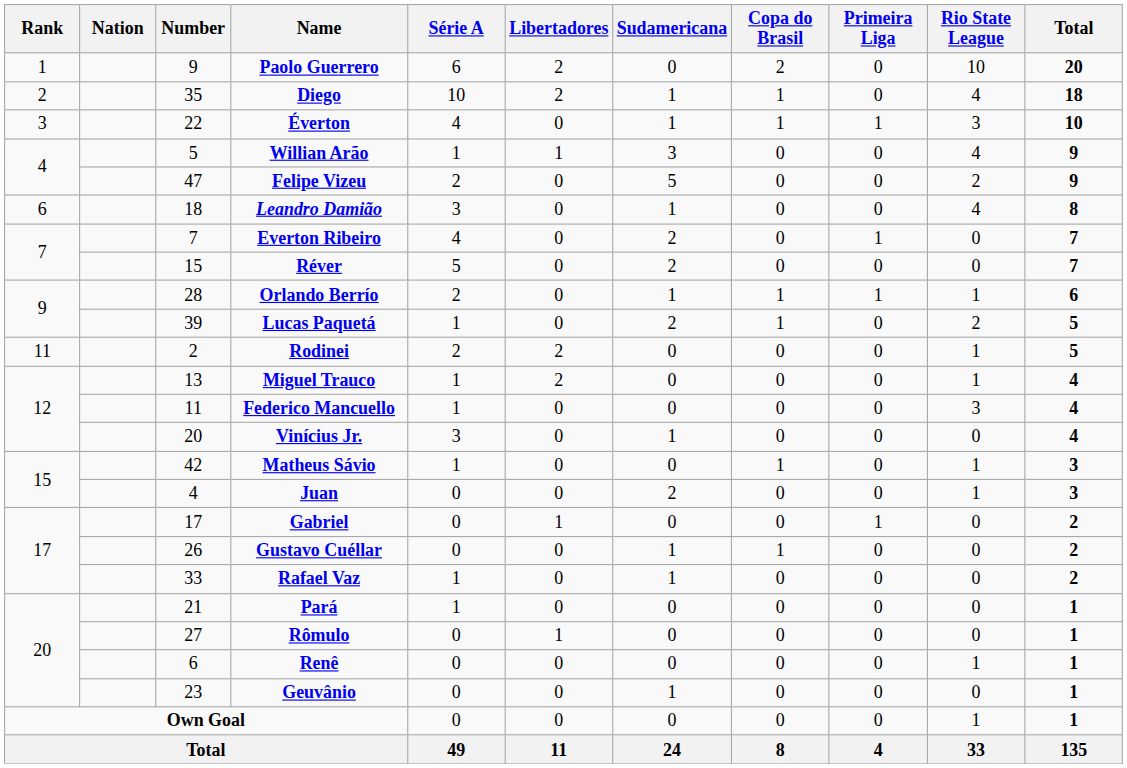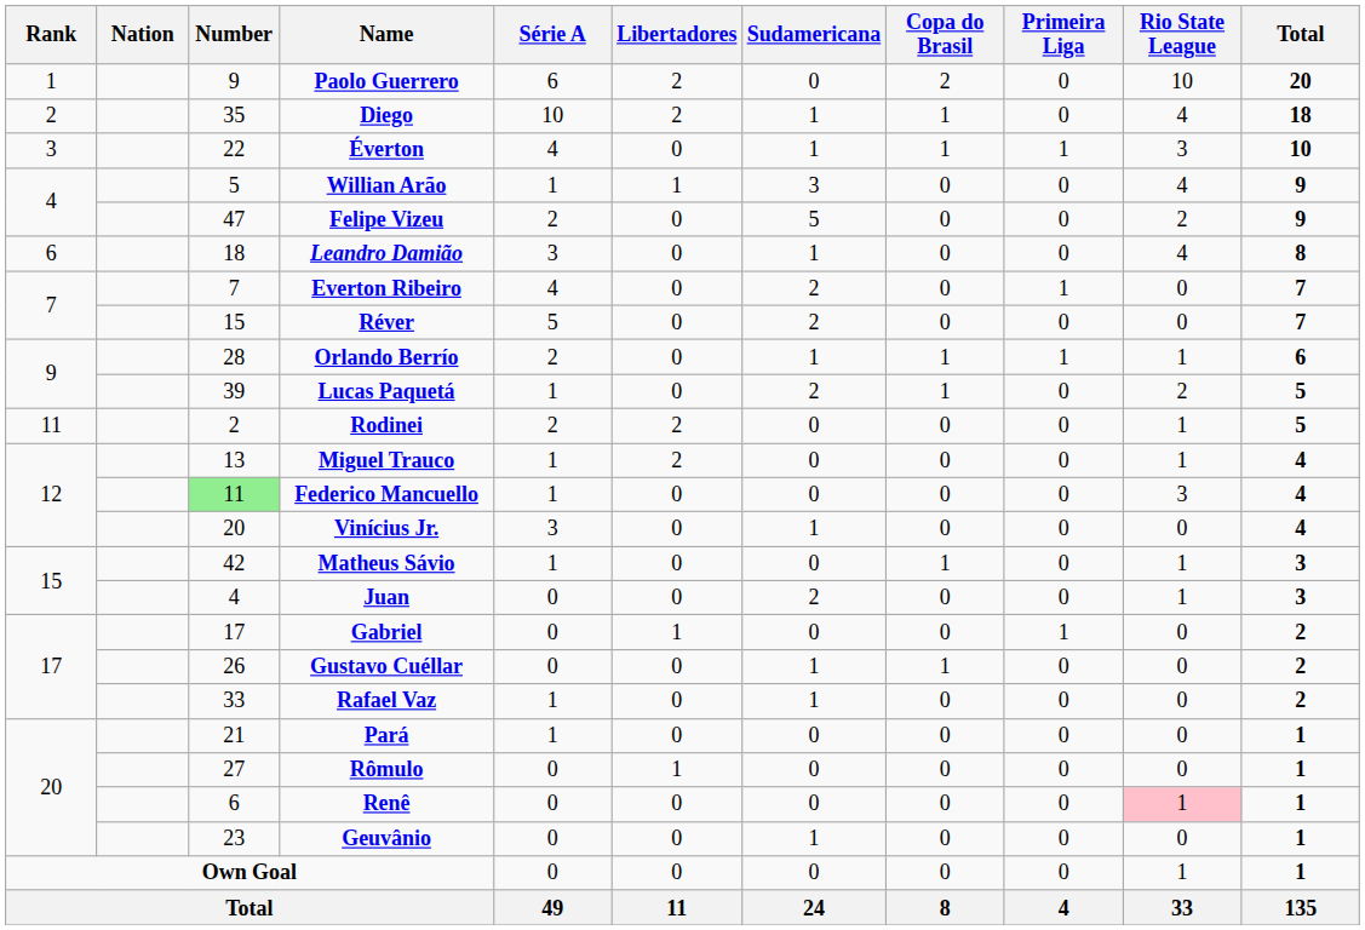Federico Mancuello | Number: no background -> lightgreen background
Renê | Rio State League: no background -> pink background
